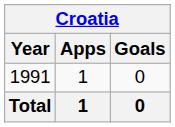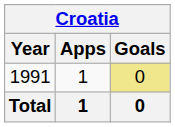1991 | Goals: no background -> khaki background
